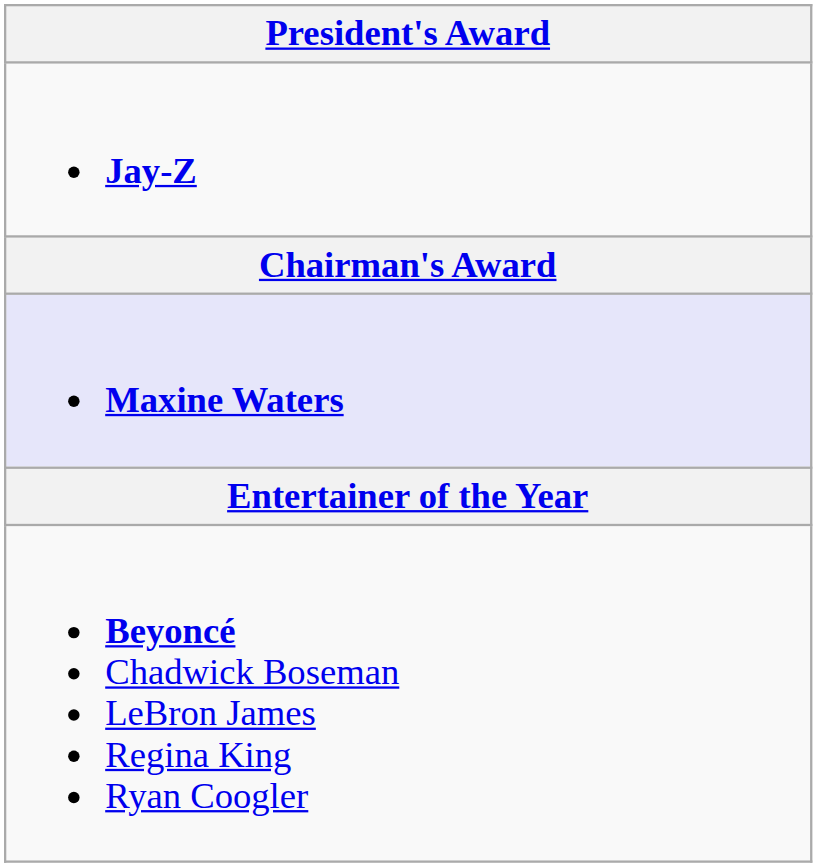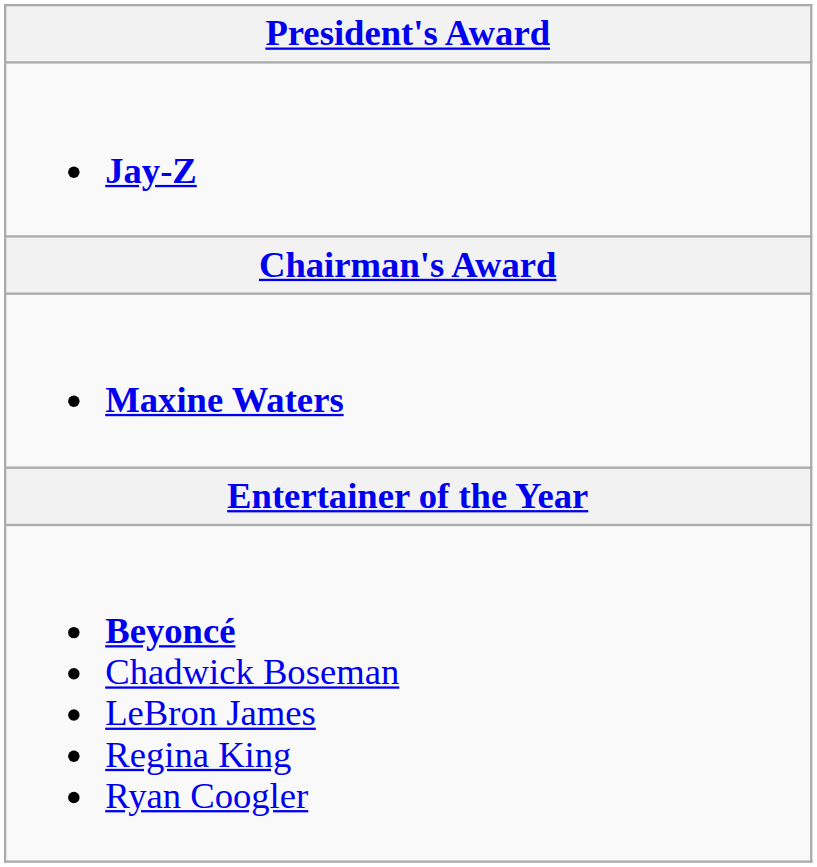row 4 | column 1: lavender background -> no background
